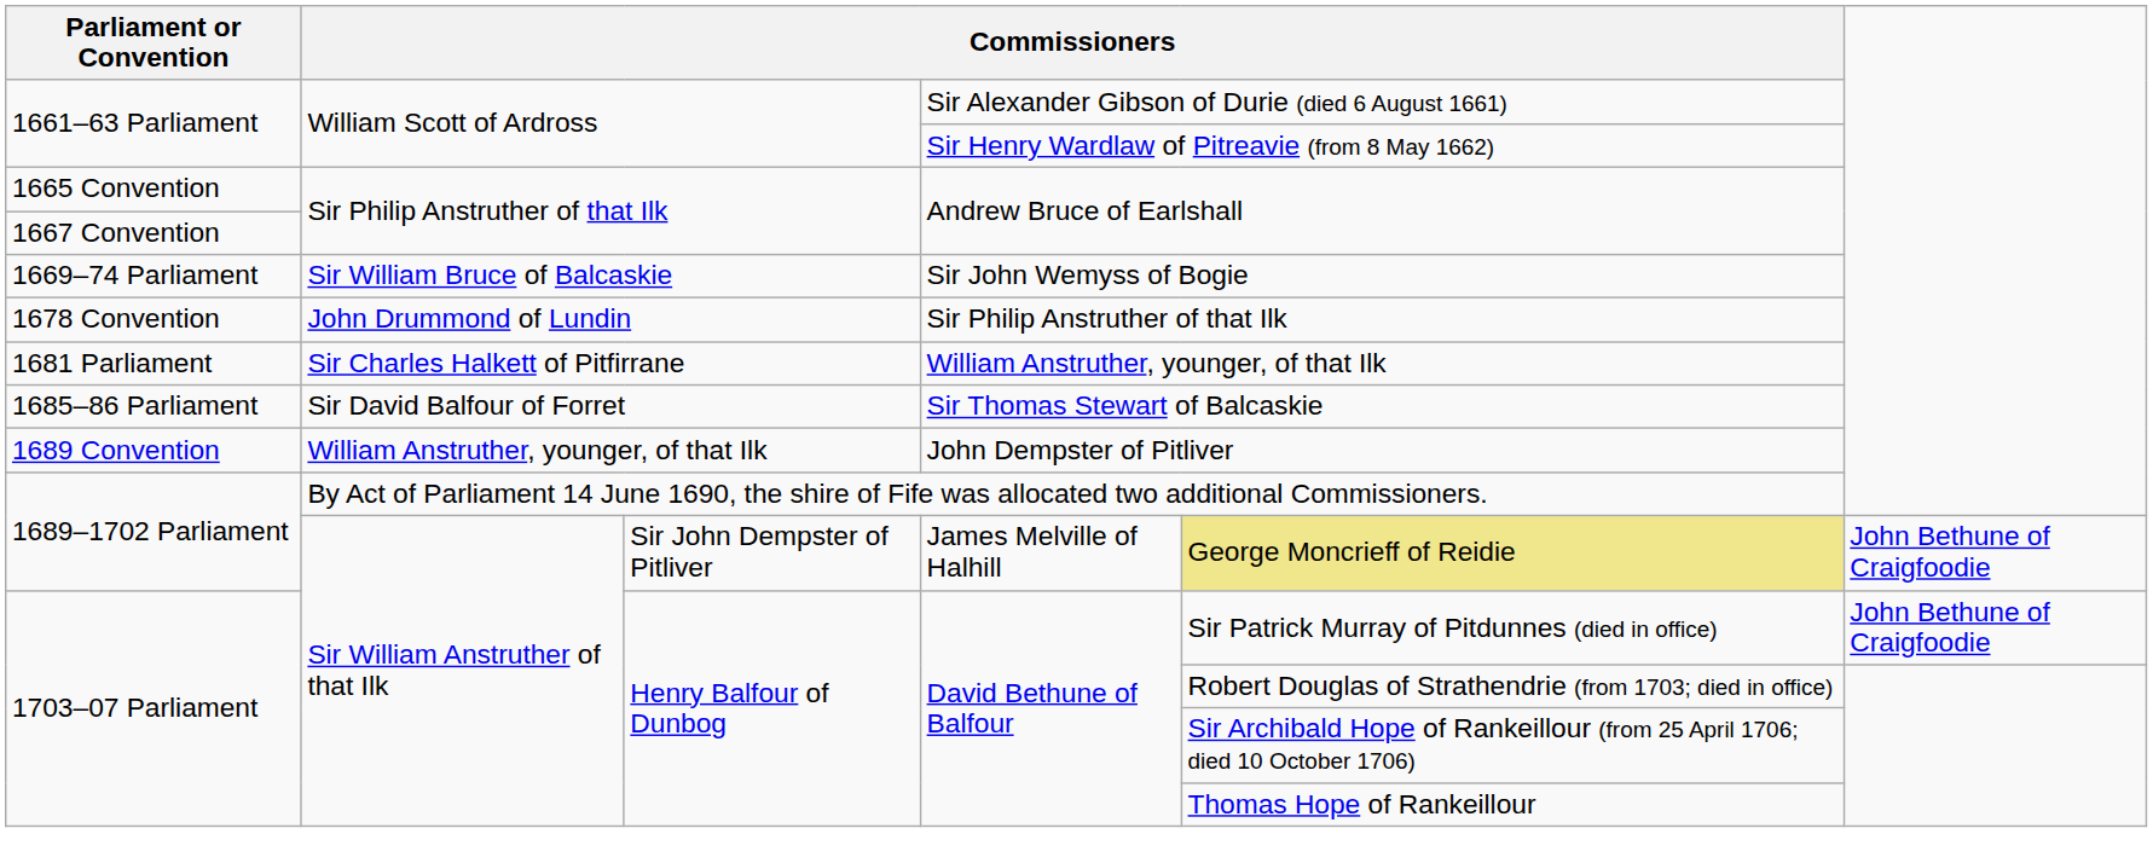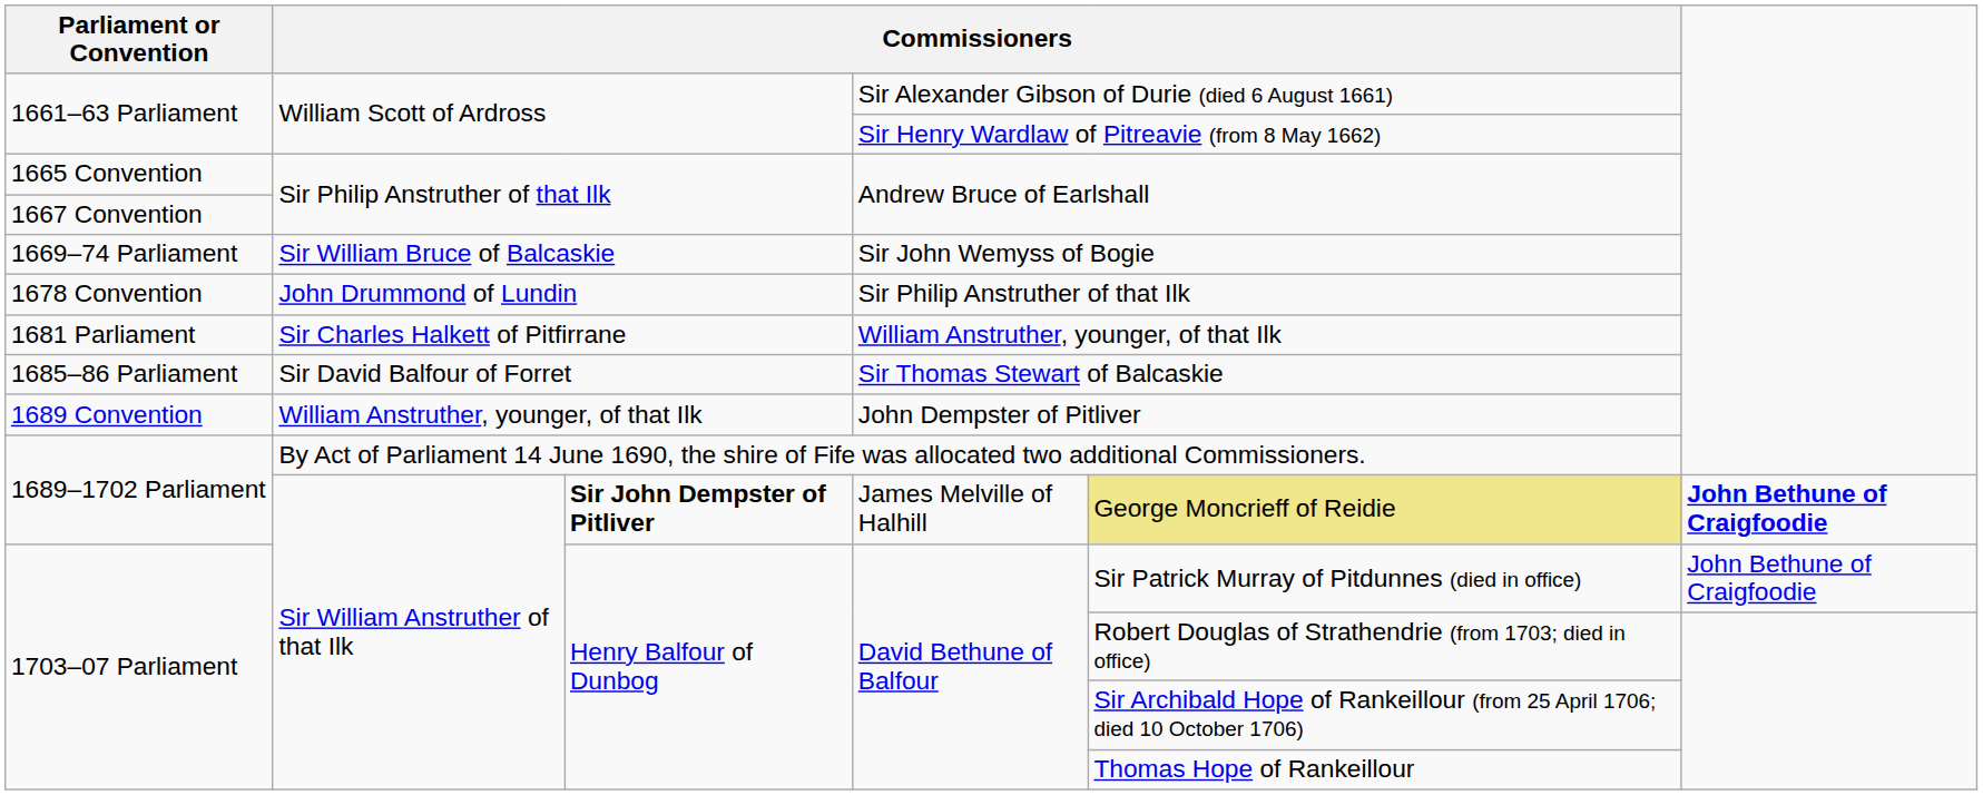James Melville of Halhill | column 3: normal -> bold
James Melville of Halhill | column 6: normal -> bold
